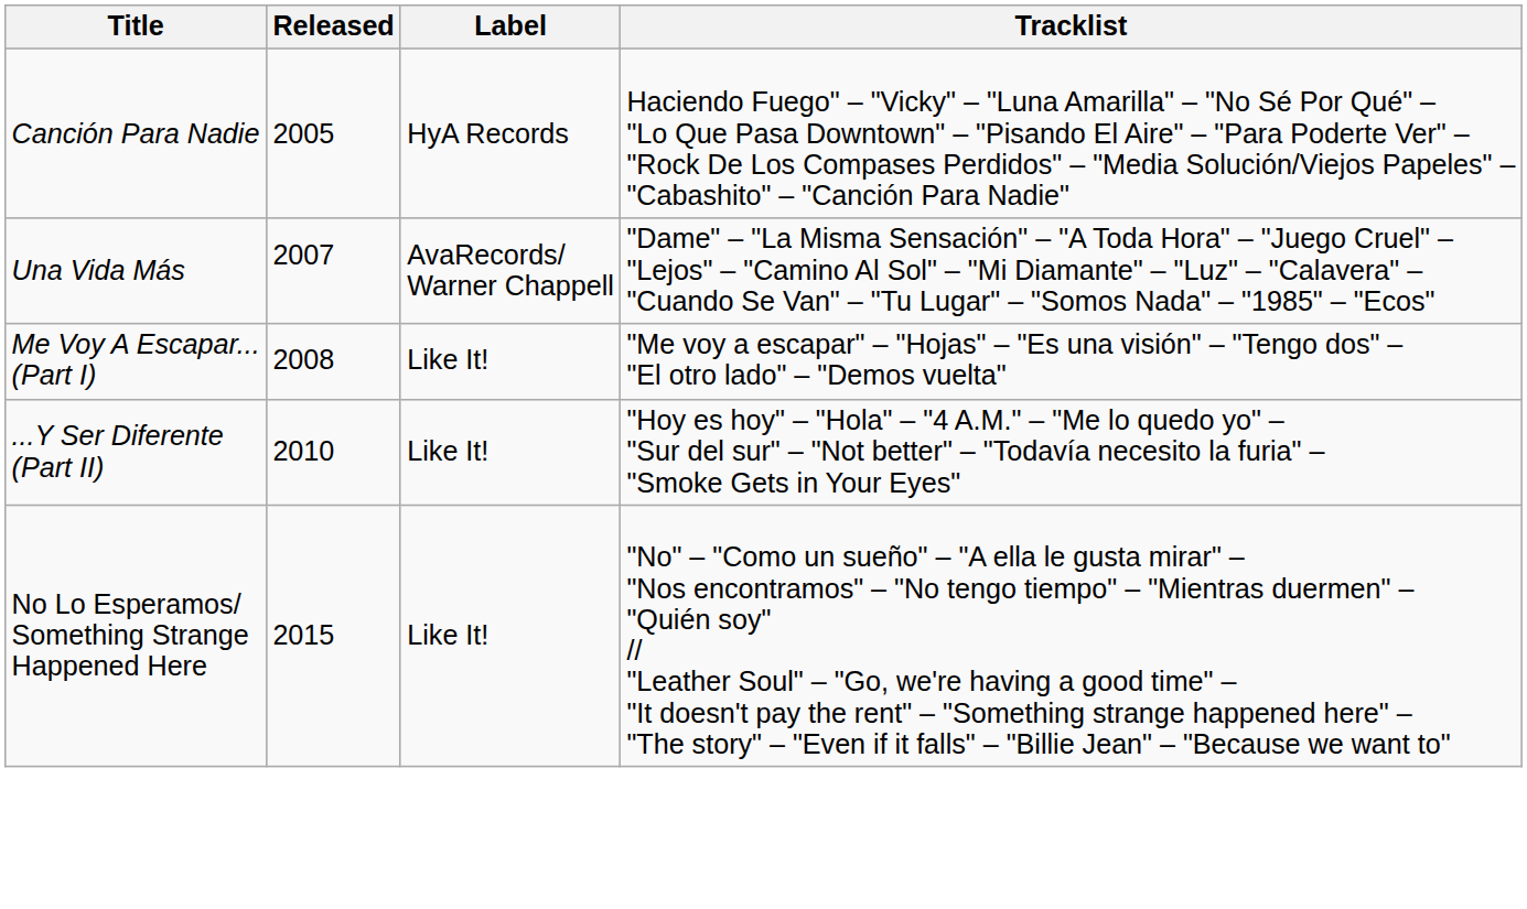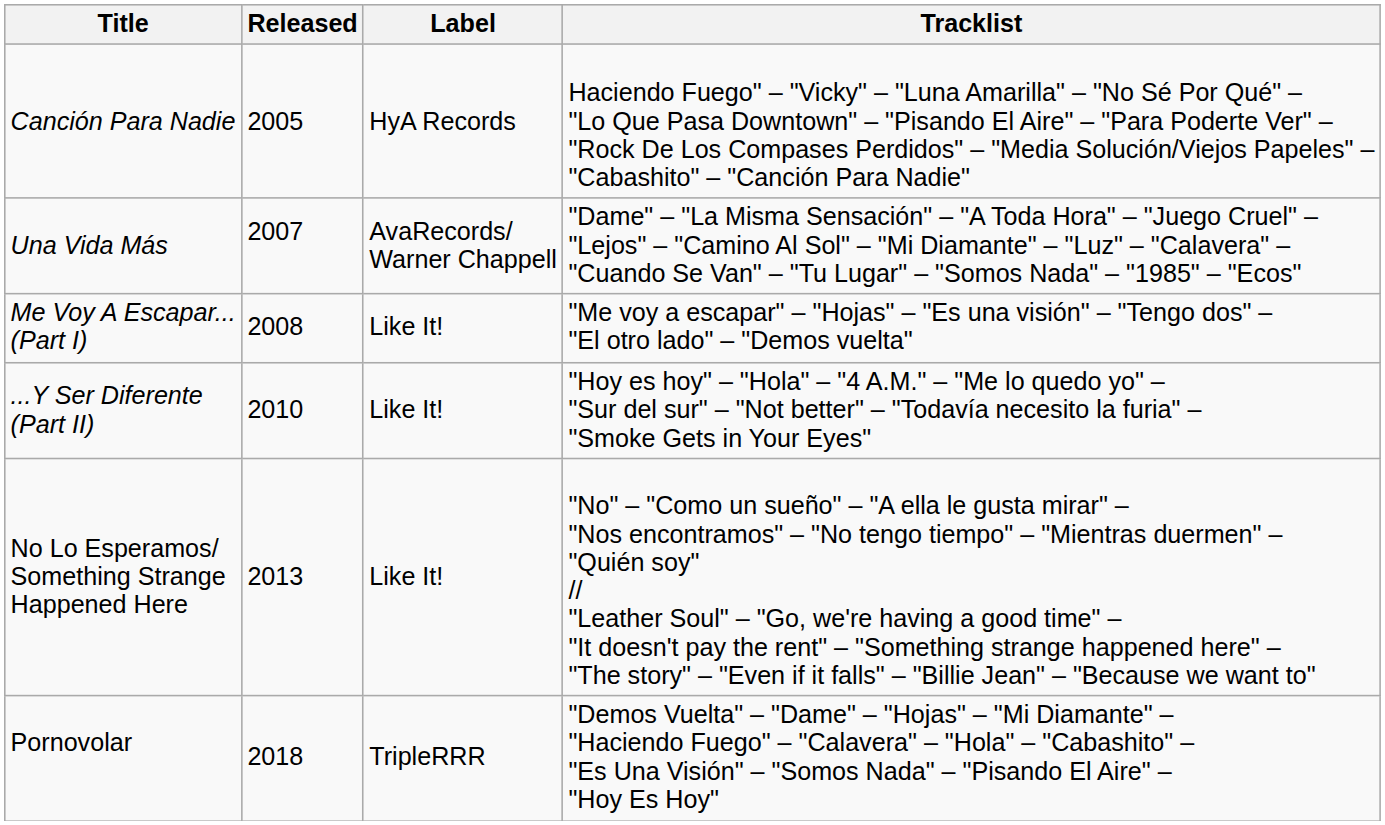No Lo Esperamos/ Something Strange Happened Here | Released: 2015 -> 2013
+ row: Pornovolar | 2018 | TripleRRR | "Demos Vuelta" – "Dame" – "Hojas" – "Mi Diamante" – "Haciendo Fuego" – "Calavera" – "Hola" – "Cabashito" – "Es Una Visión" – "Somos Nada" – "Pisando El Aire" – "Hoy Es Hoy"
